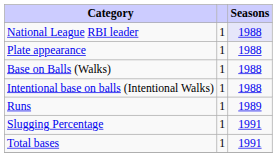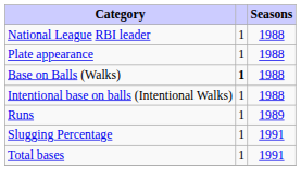National League RBI leader | Seasons: lavender background -> no background
Base on Balls (Walks) | column 2: normal -> bold
